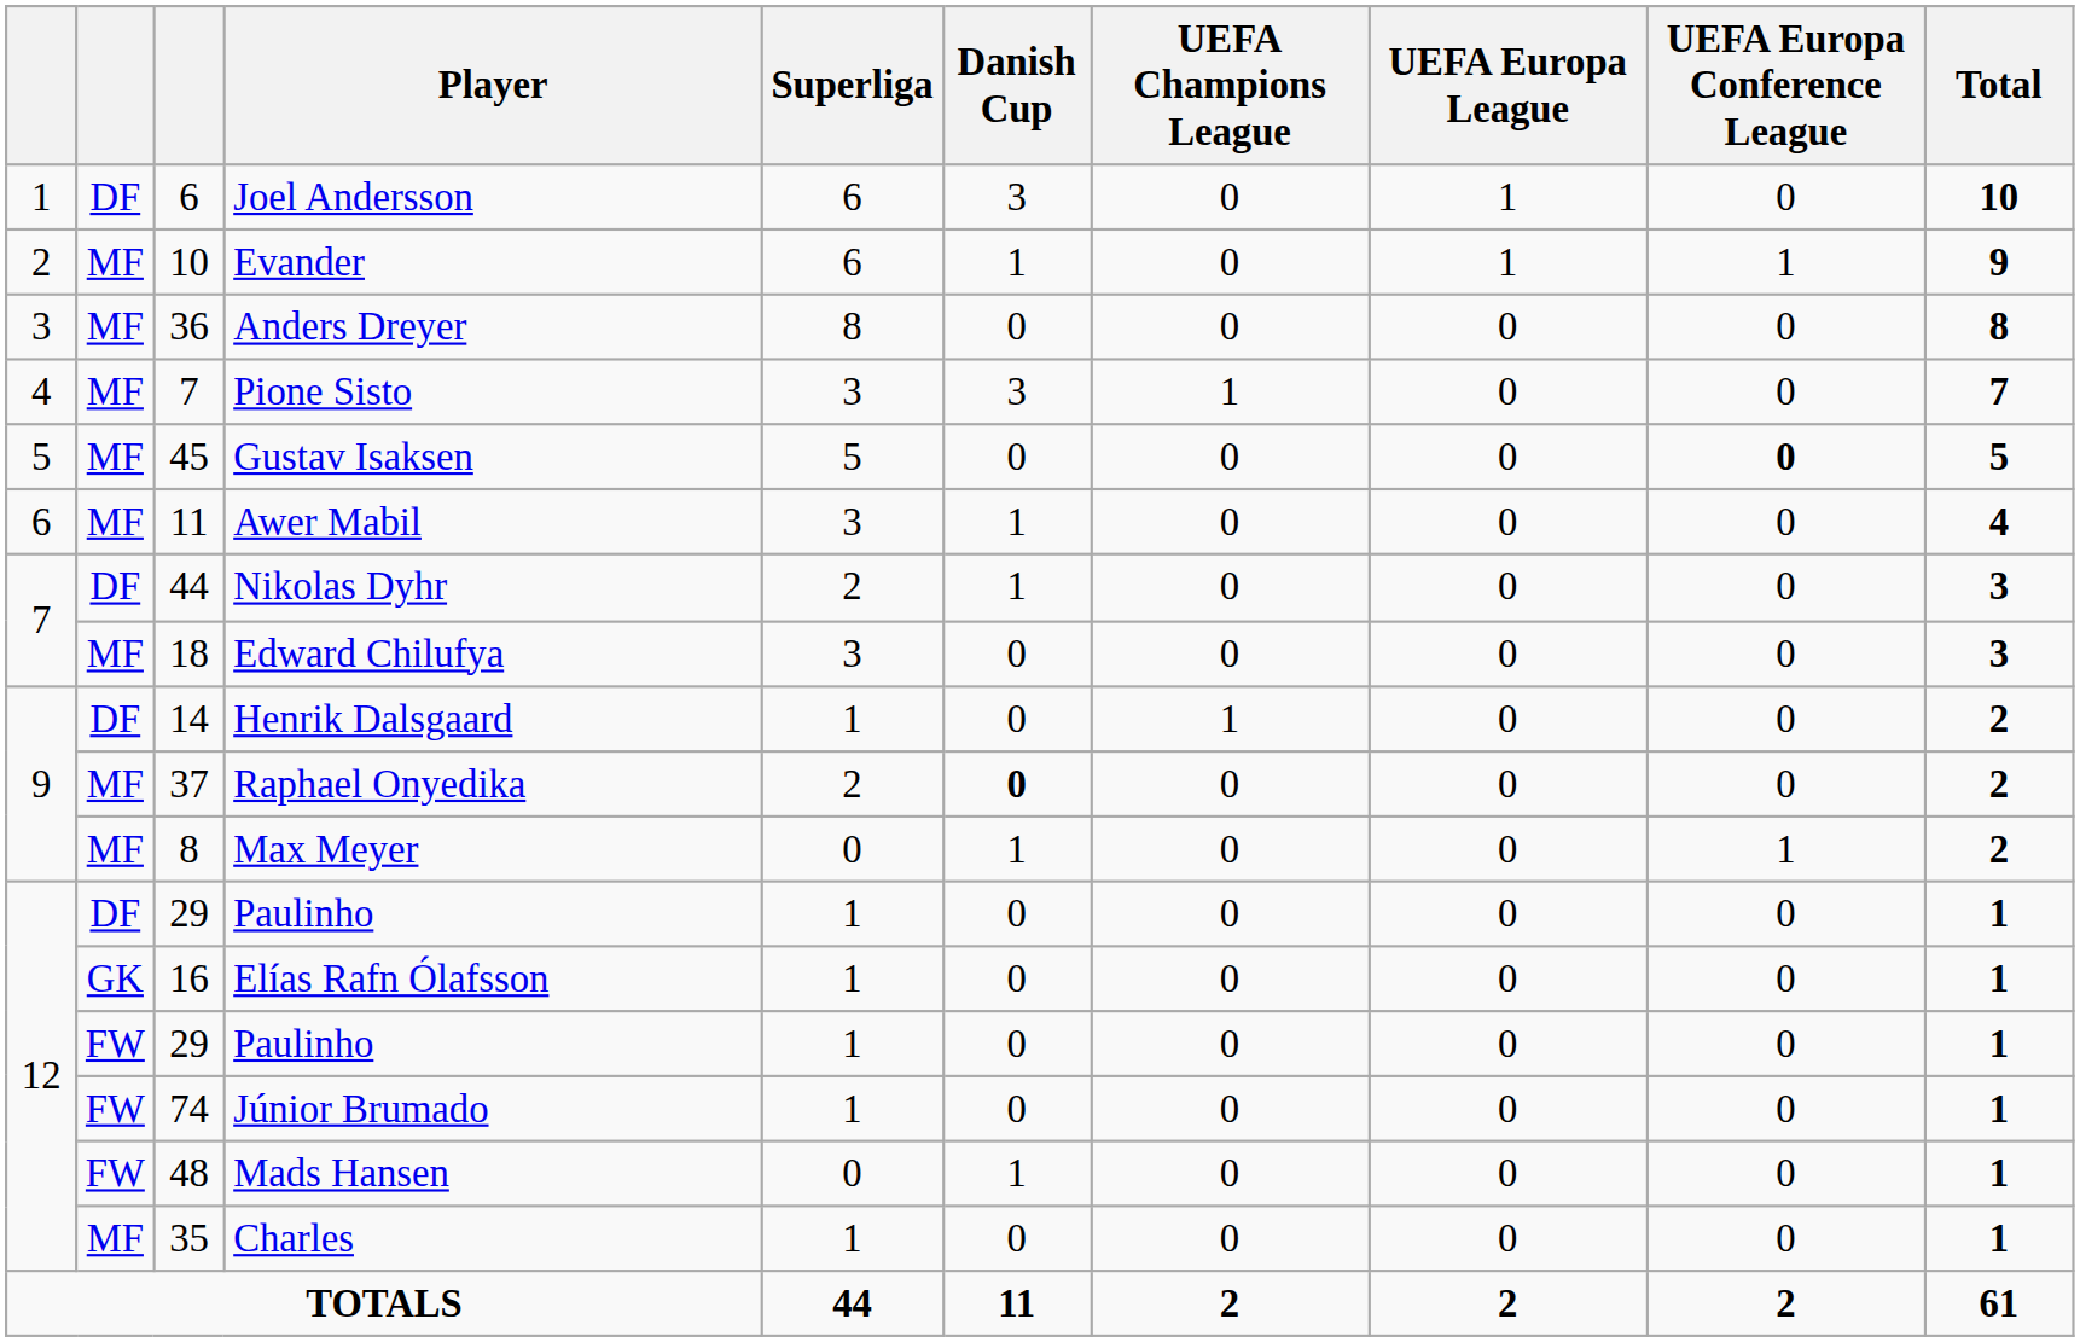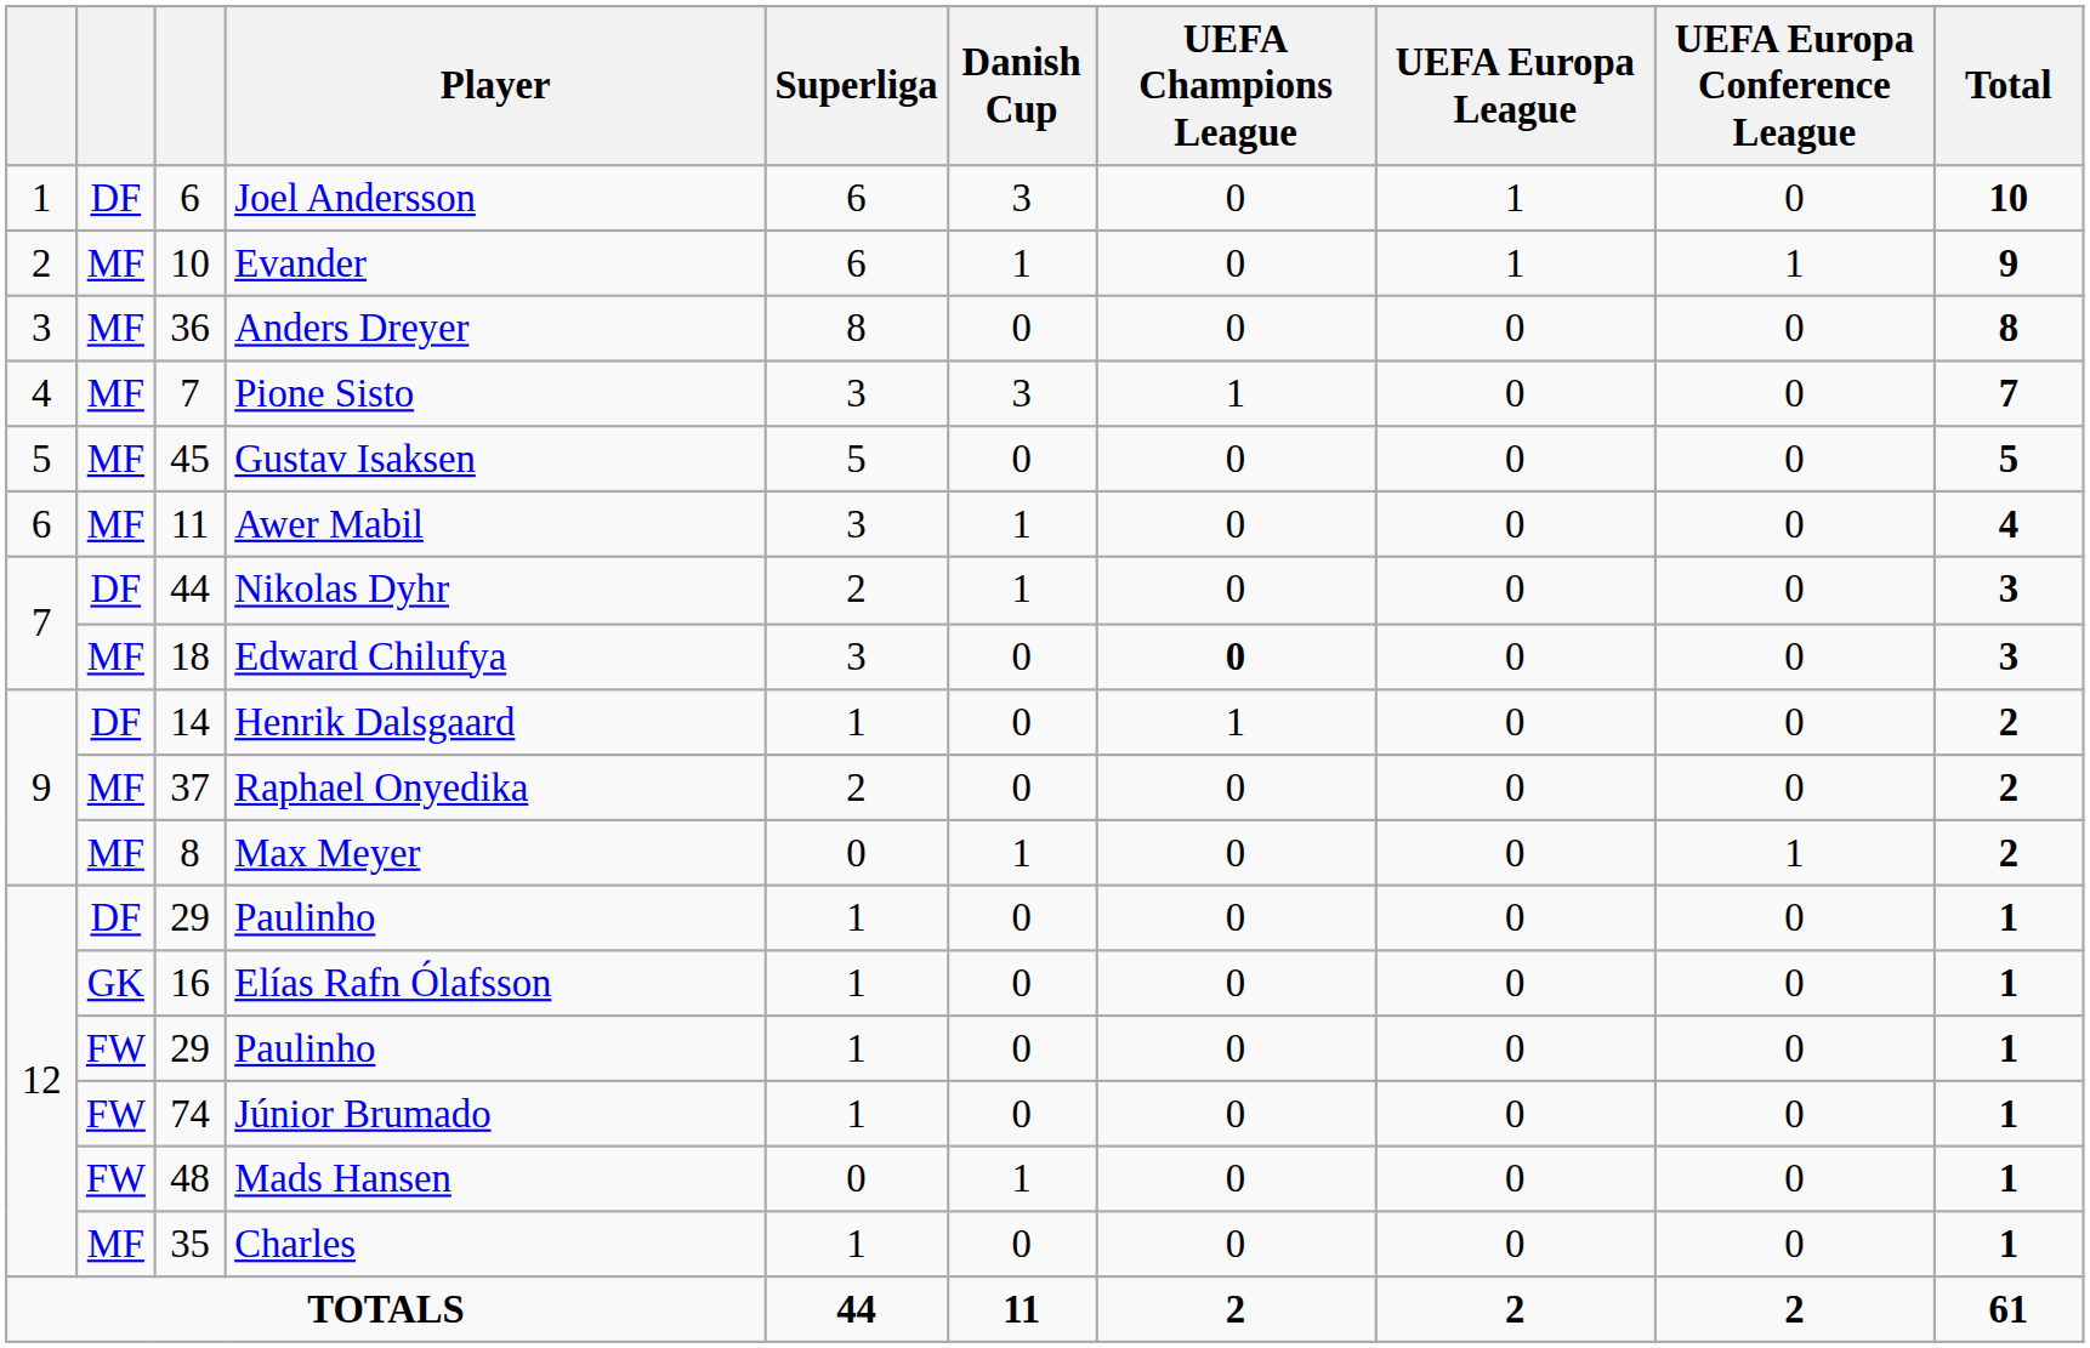Gustav Isaksen | UEFA Europa Conference League: bold -> normal
Edward Chilufya | UEFA Champions League: normal -> bold
Raphael Onyedika | Danish Cup: bold -> normal
